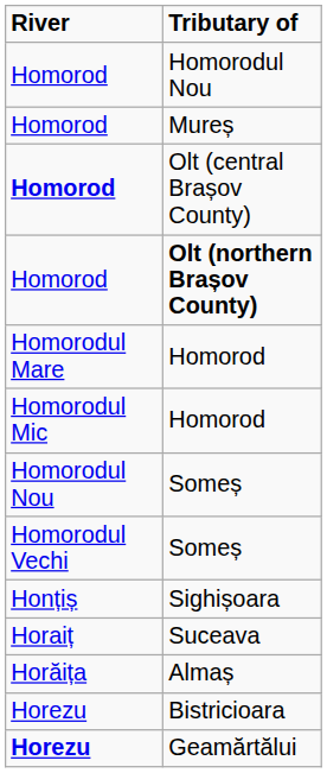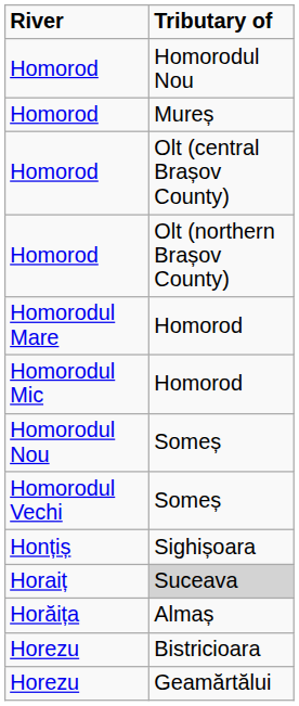row 4 | River: bold -> normal
row 5 | Tributary of: bold -> normal
row 11 | Tributary of: no background -> lightgrey background
row 14 | River: bold -> normal
